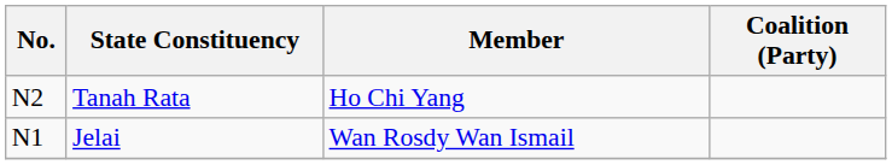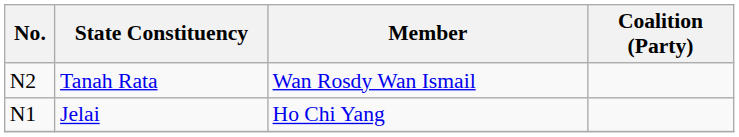Tanah Rata | Member: Ho Chi Yang -> Wan Rosdy Wan Ismail
Jelai | Member: Wan Rosdy Wan Ismail -> Ho Chi Yang
